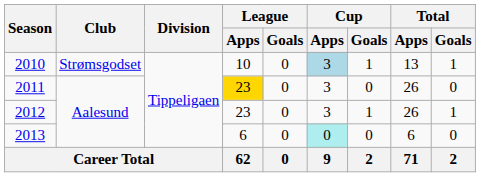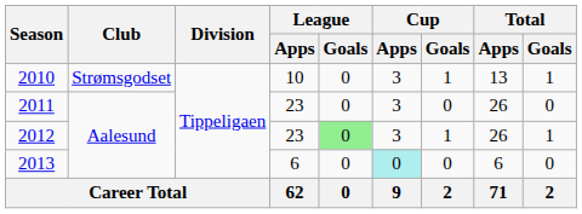2010 | Cup / Apps: lightblue background -> no background
2011 | League / Apps: gold background -> no background
2012 | League / Goals: no background -> lightgreen background
